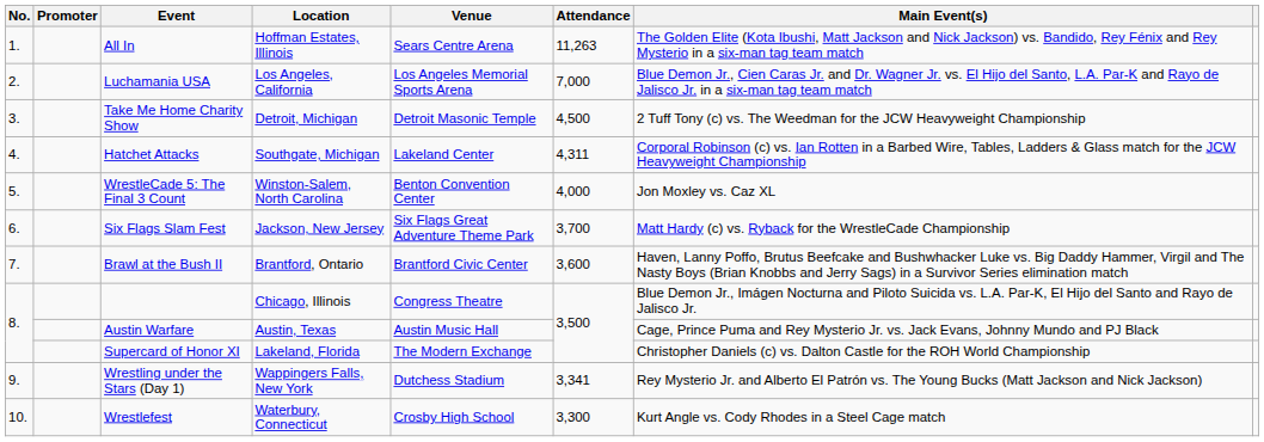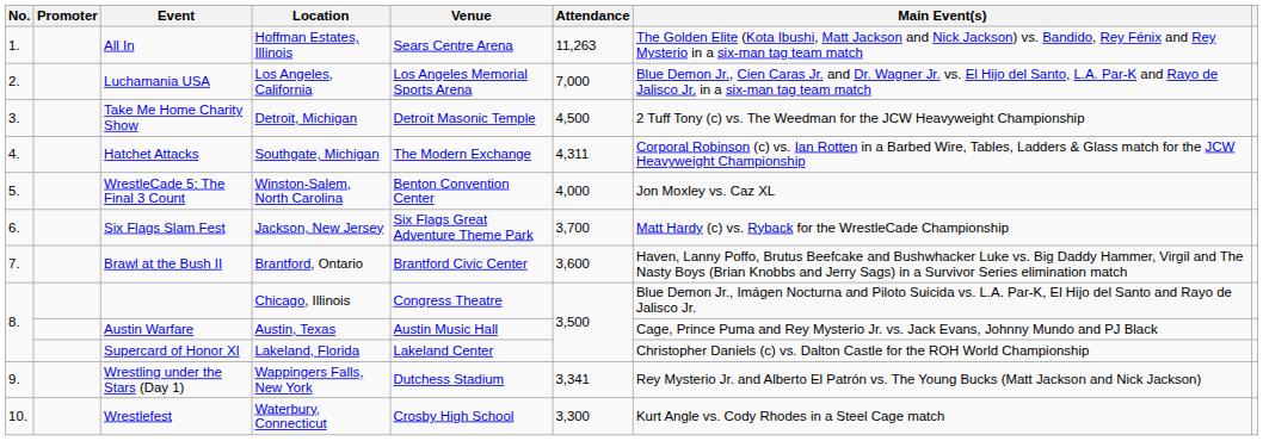Hatchet Attacks | Venue: Lakeland Center -> The Modern Exchange
Supercard of Honor XI | Venue: The Modern Exchange -> Lakeland Center
